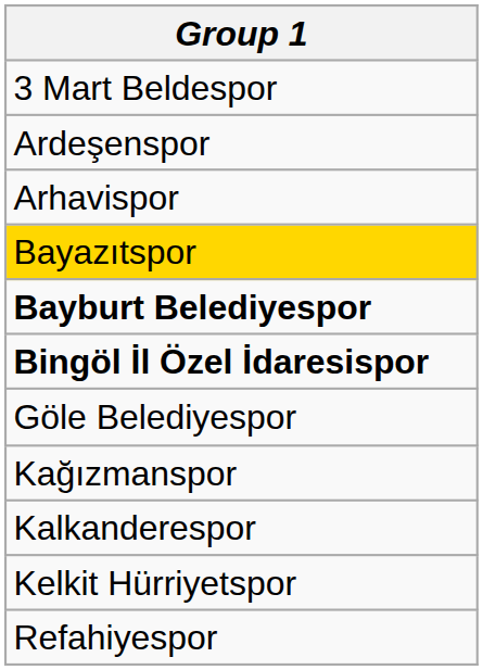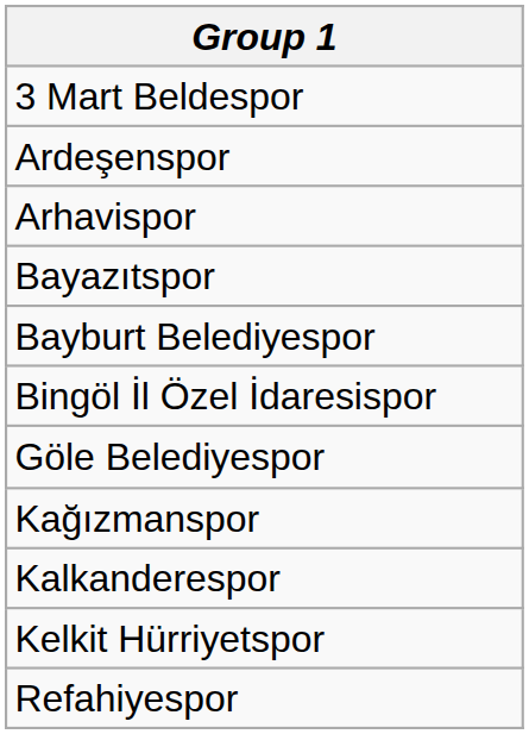row 5 | column 1: gold background -> no background
row 6 | column 1: bold -> normal
row 7 | column 1: bold -> normal
